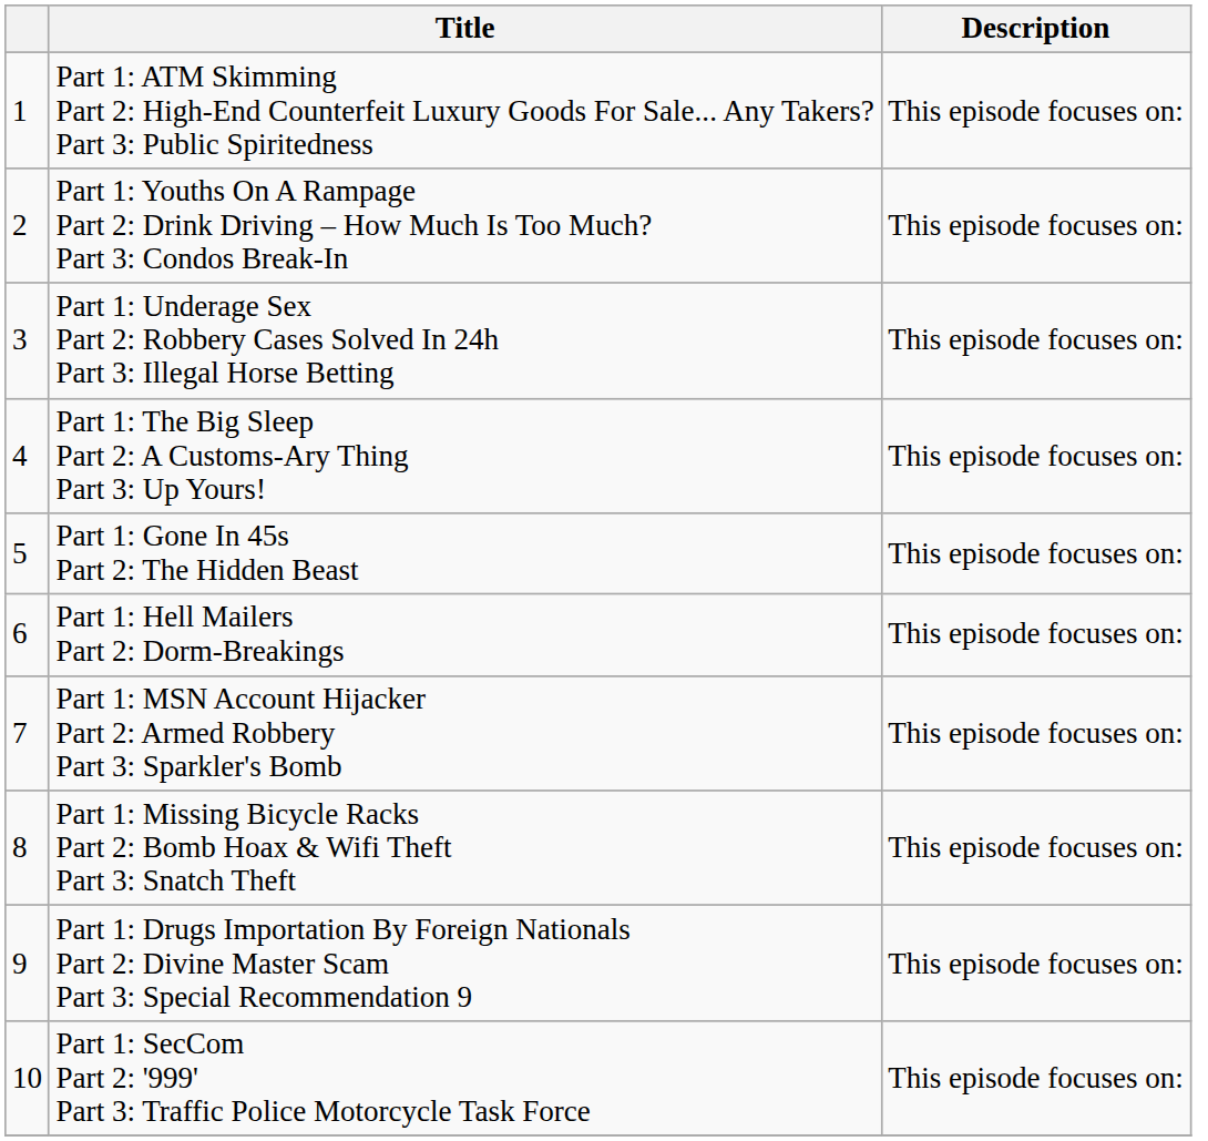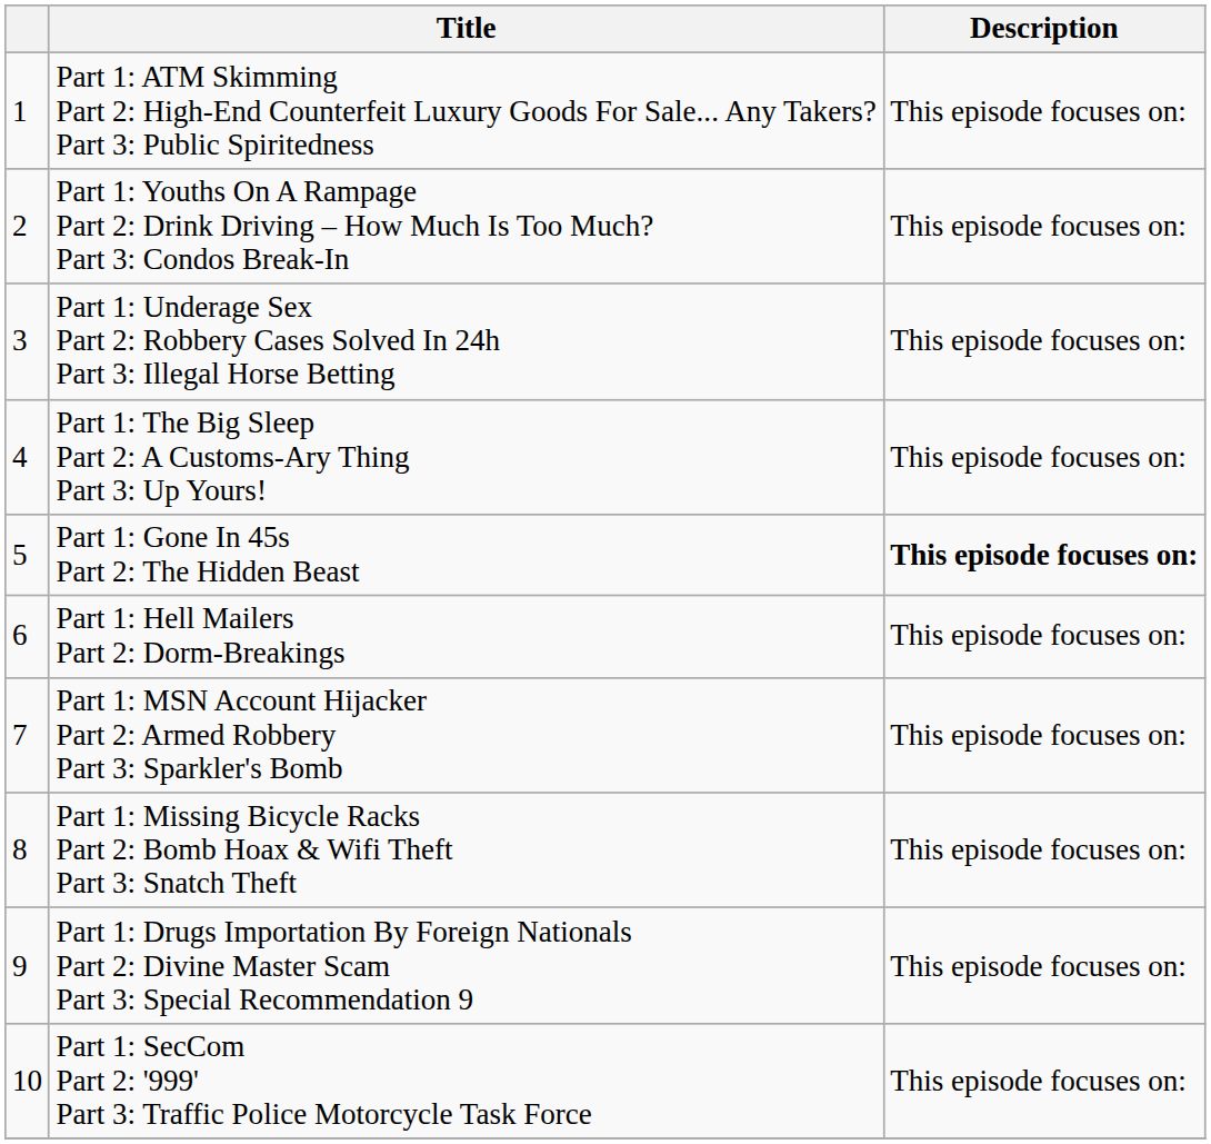Part 1: Gone In 45s Part 2: The Hidden Beast | Description: normal -> bold
